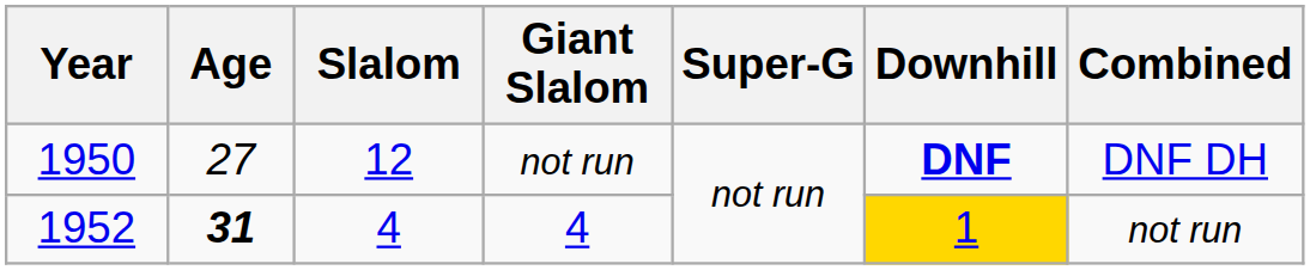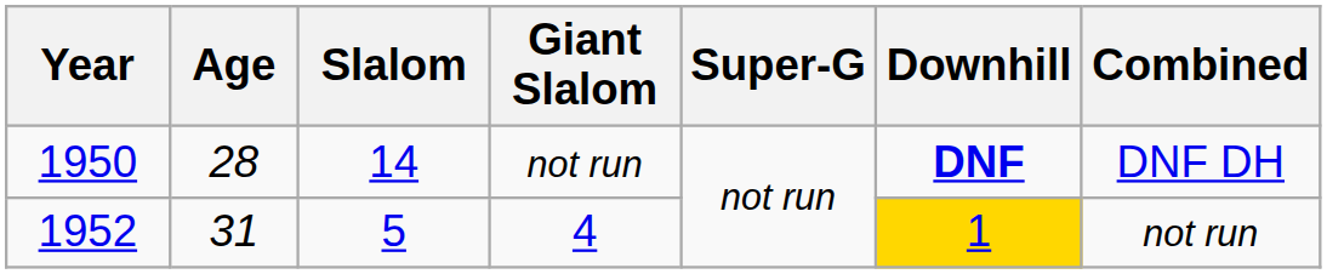row 2 | Age: 27 -> 28
row 2 | Slalom: 12 -> 14
row 3 | Age: bold -> normal
row 3 | Slalom: 4 -> 5
